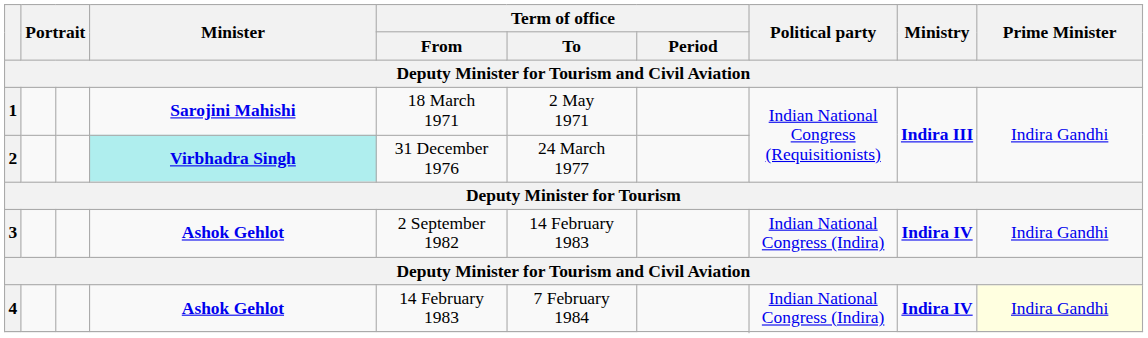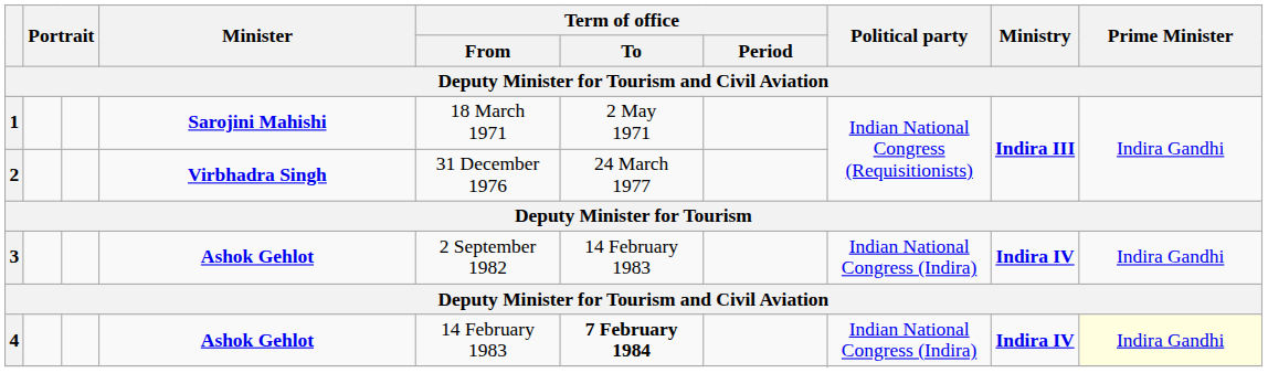2 | Minister: paleturquoise background -> no background
4 | Term of office / To: normal -> bold
